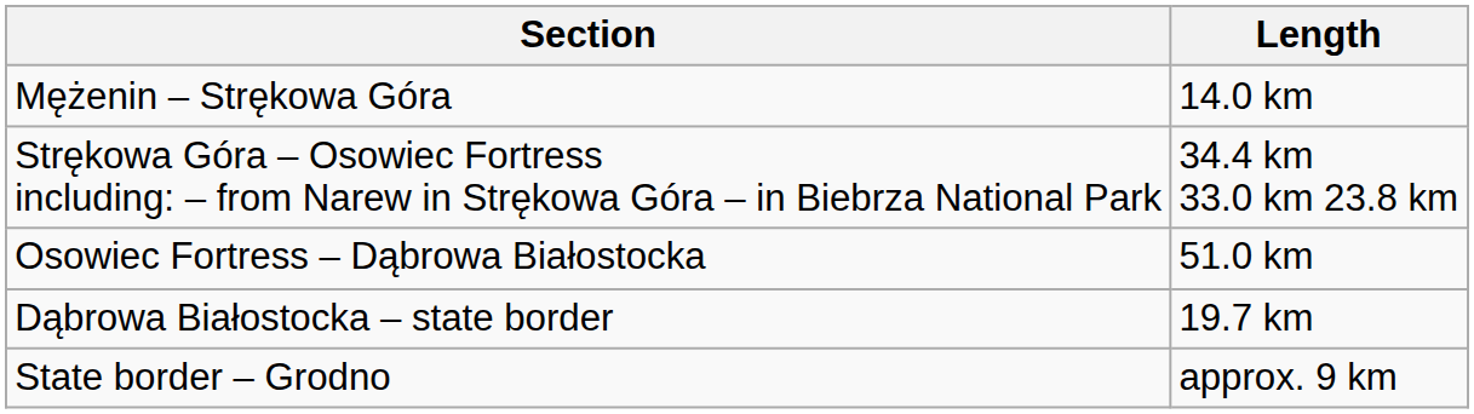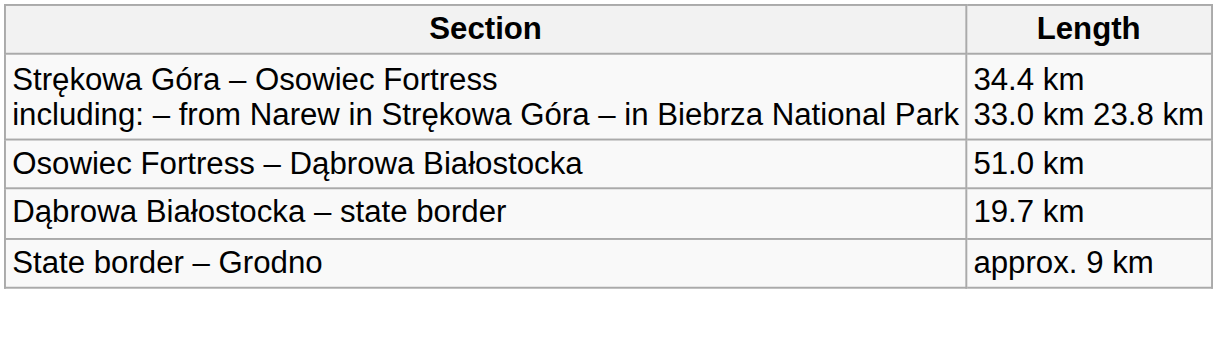- row: Mężenin – Strękowa Góra | 14.0 km
